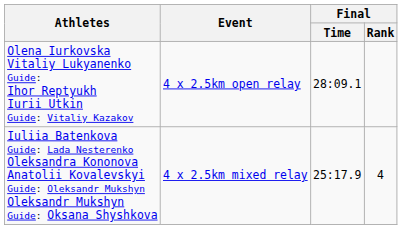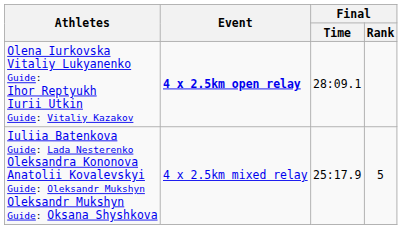row 3 | Event: normal -> bold
row 4 | Final / Rank: 4 -> 5
